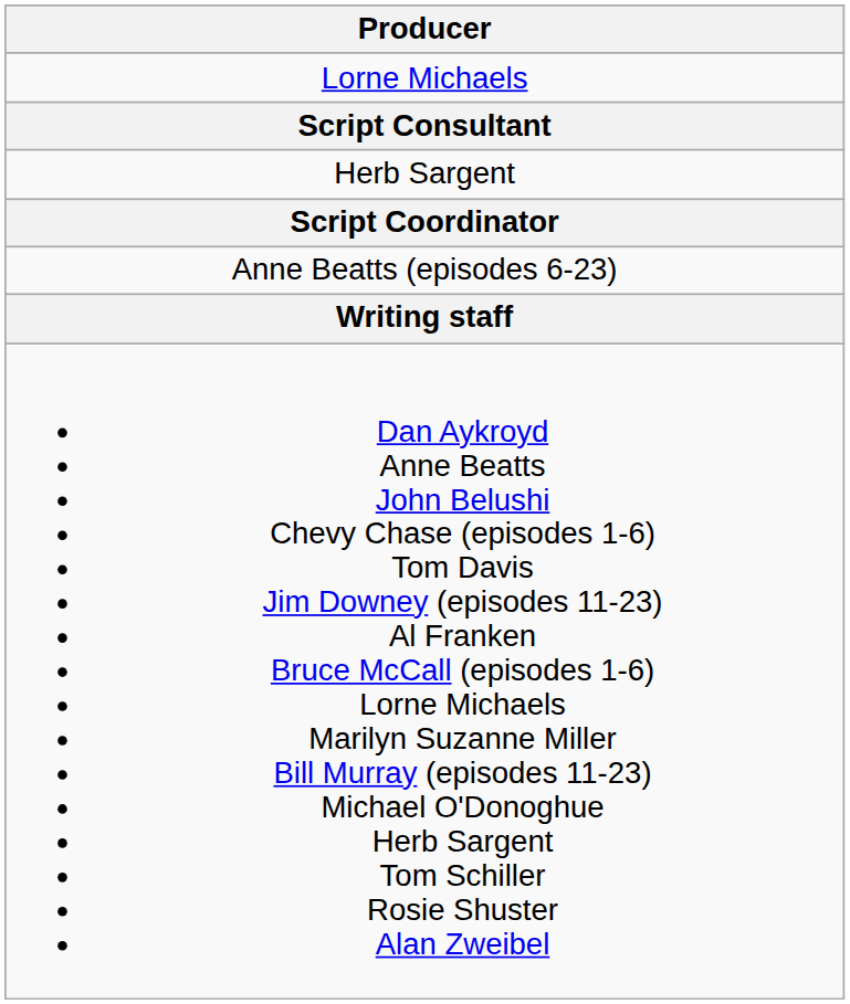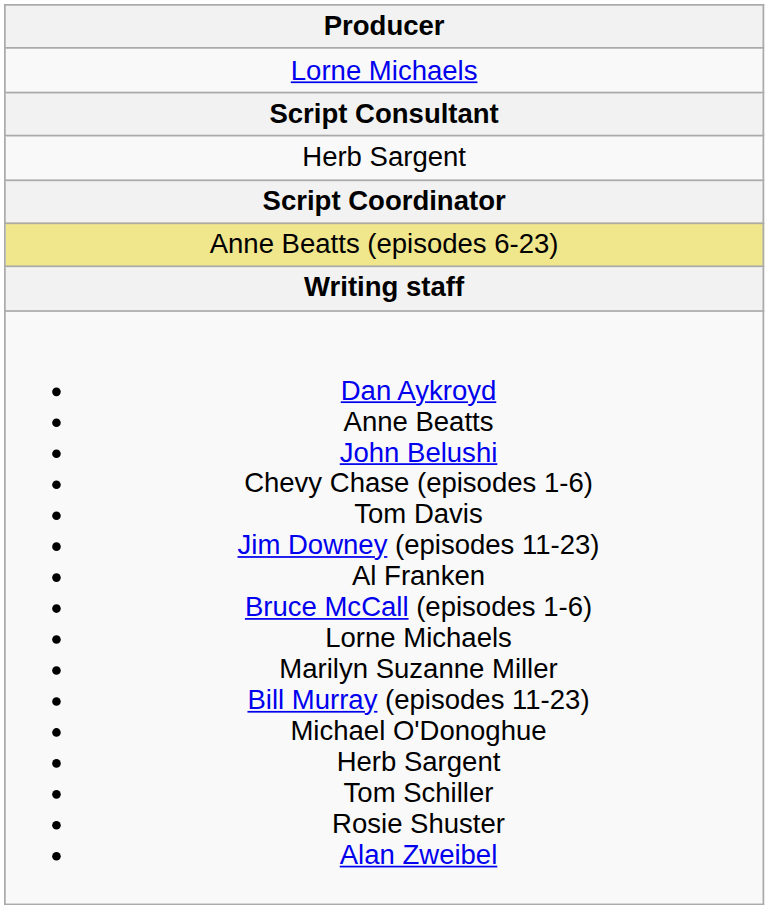row 6 | column 1: no background -> khaki background
